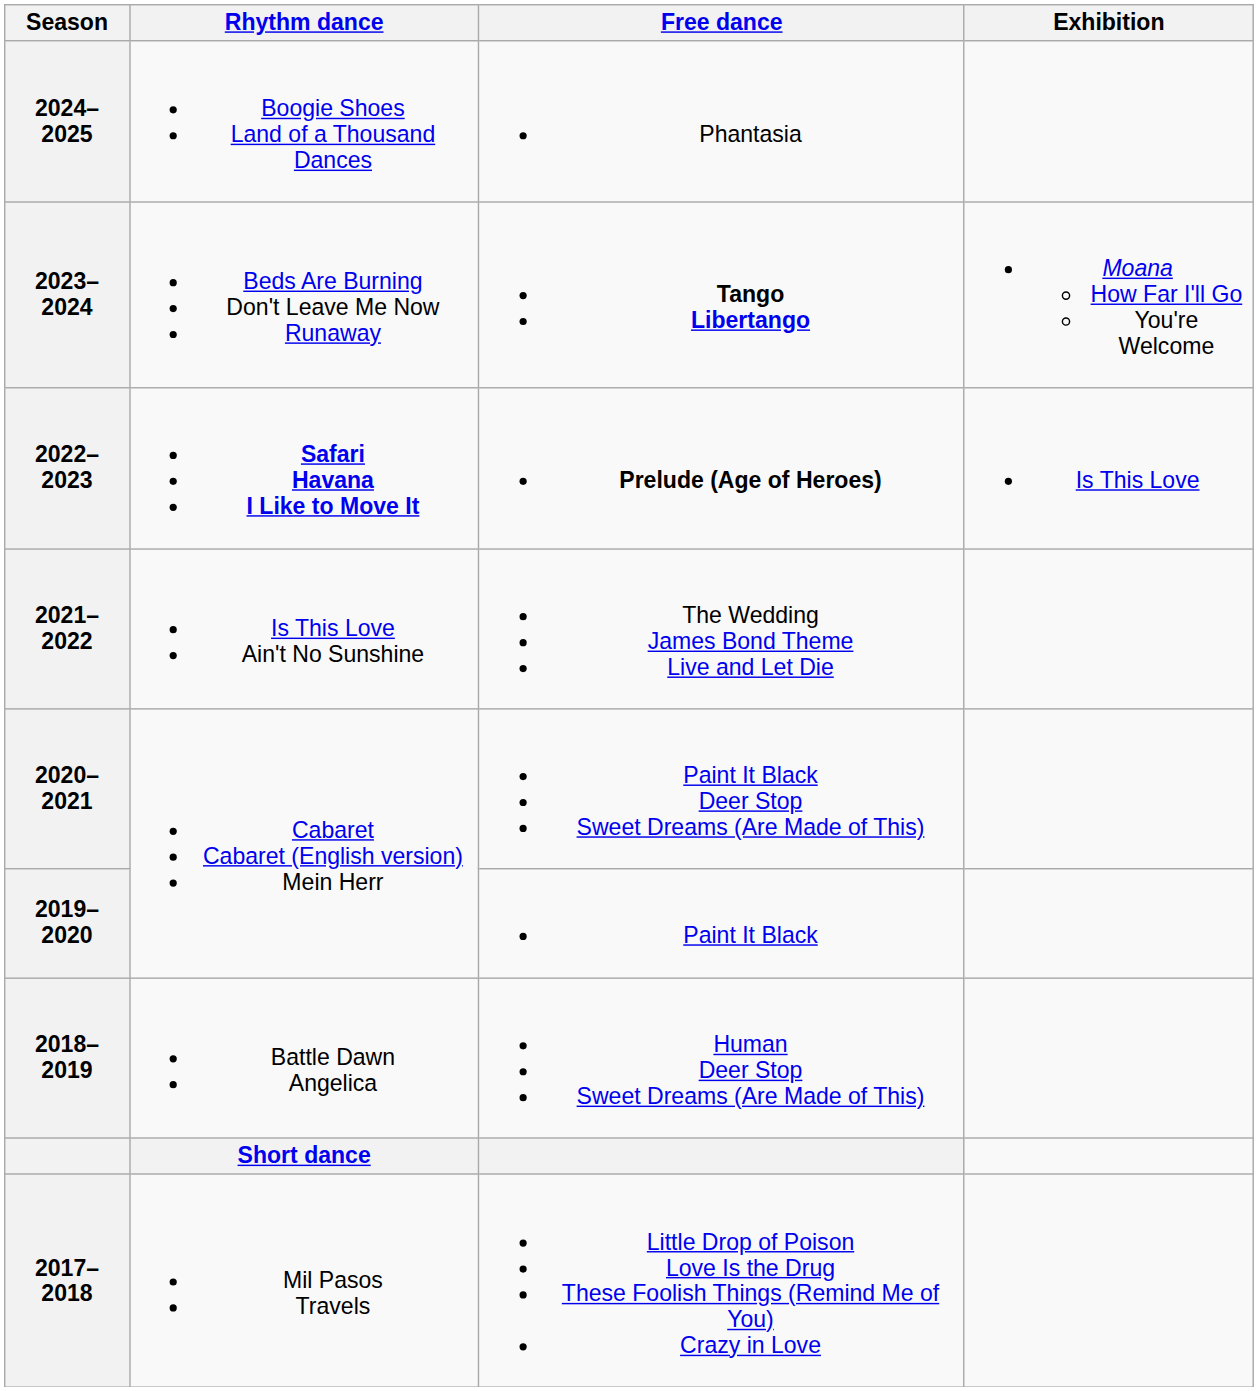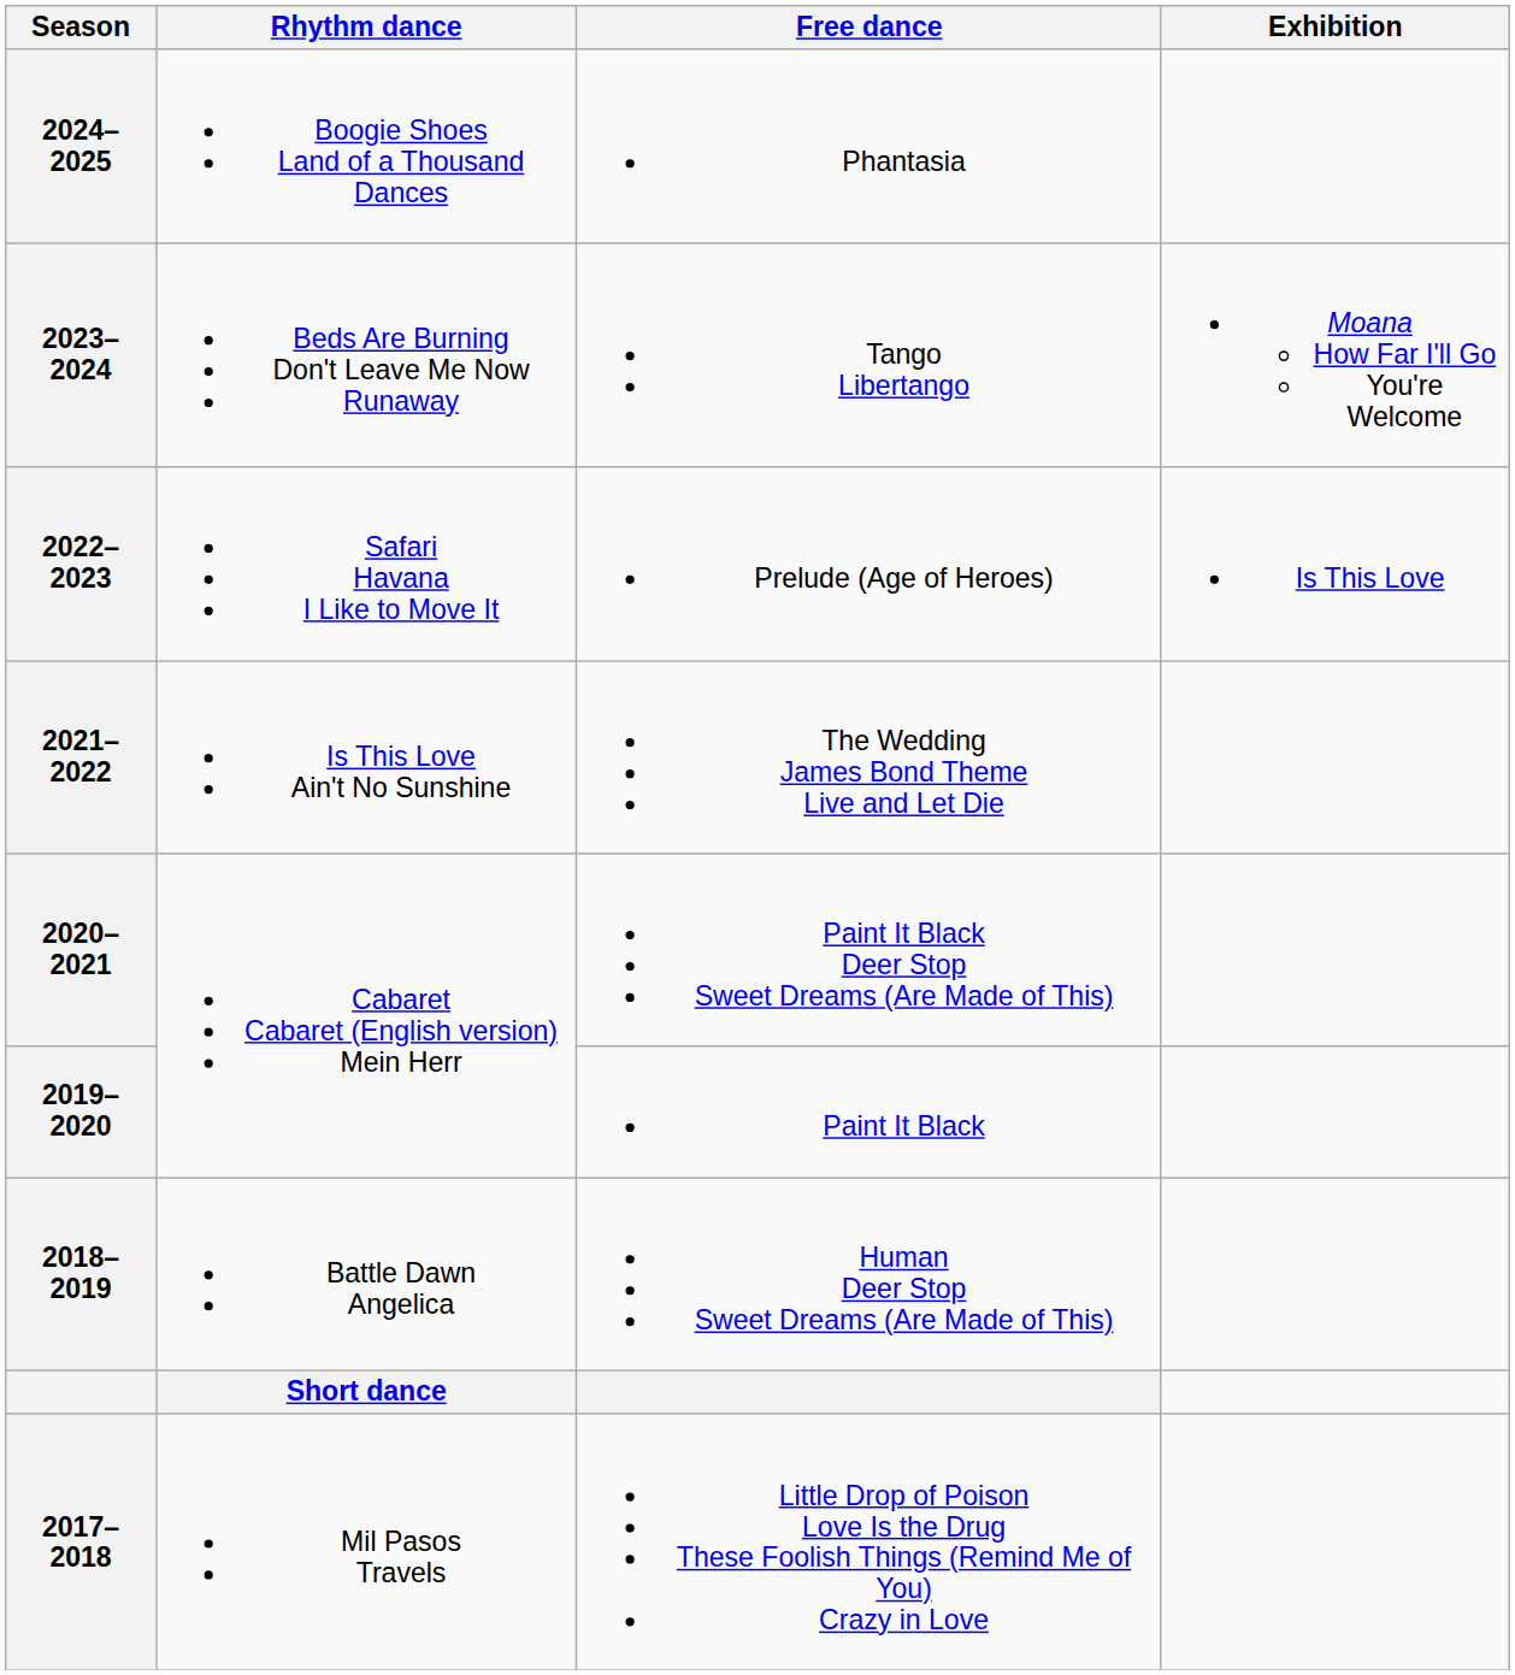2023–2024 | Free dance: bold -> normal
2022–2023 | Rhythm dance: bold -> normal
2022–2023 | Free dance: bold -> normal
